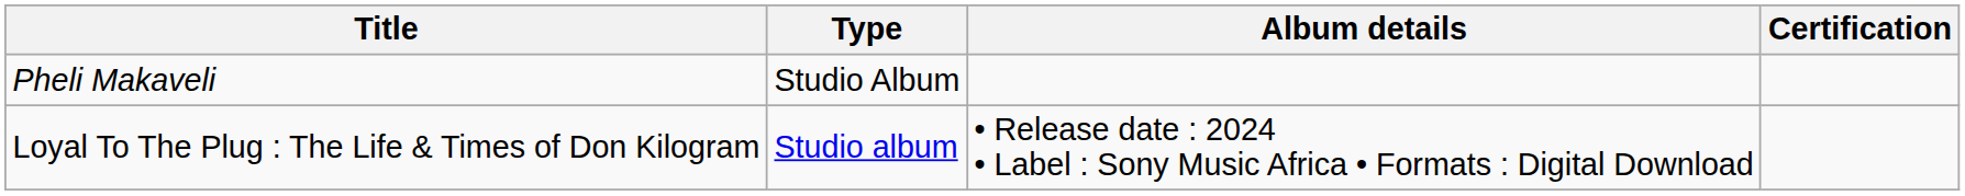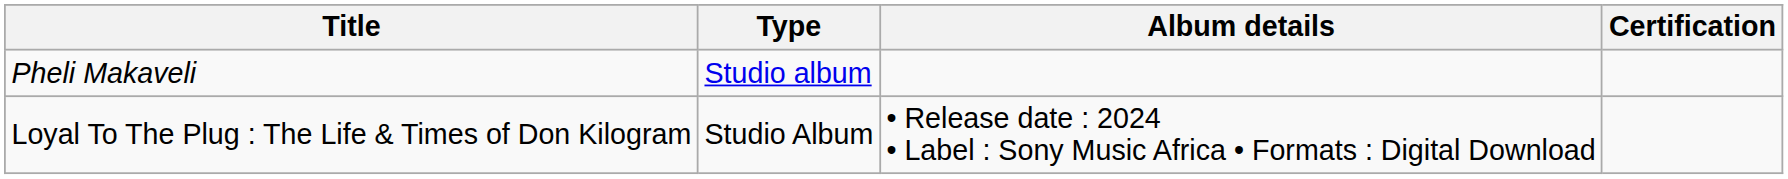Pheli Makaveli | Type: Studio Album -> Studio album
Loyal To The Plug : The Life & Times of Don Kilogram | Type: Studio album -> Studio Album
